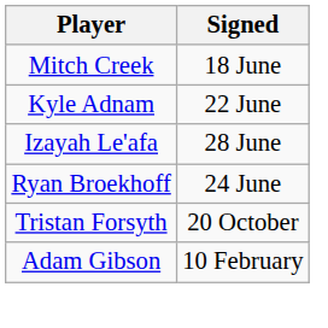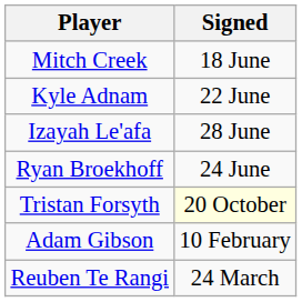Tristan Forsyth | Signed: no background -> lightyellow background
+ row: Reuben Te Rangi | 24 March
